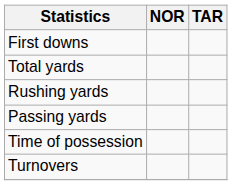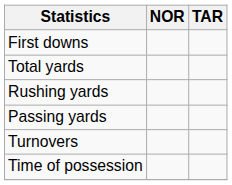rows swapped: Turnovers <-> Time of possession
